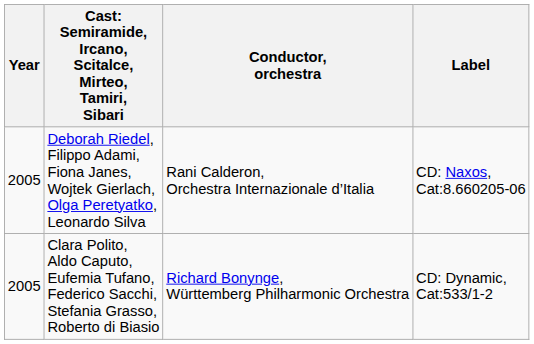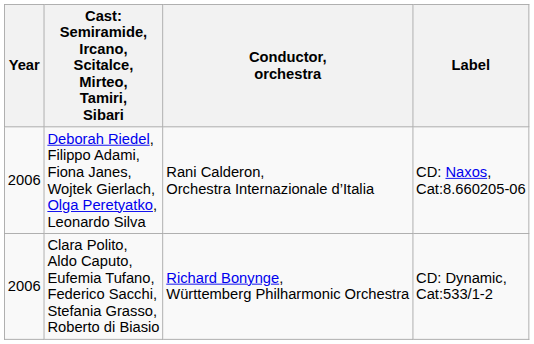row 2 | Year: 2005 -> 2006
row 3 | Year: 2005 -> 2006
